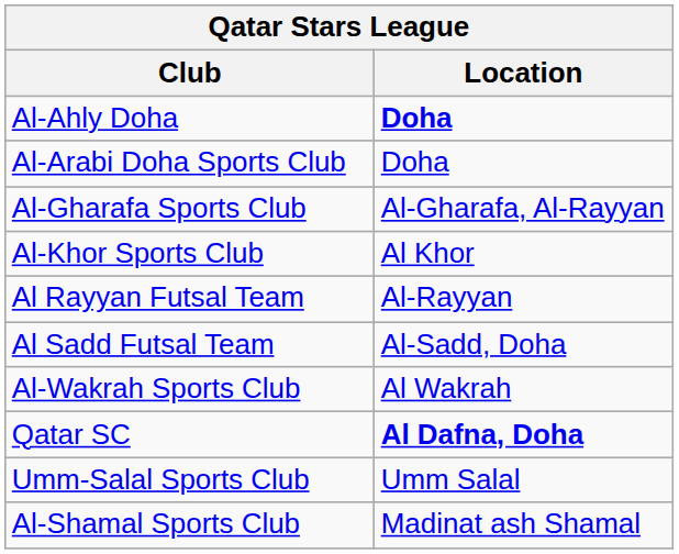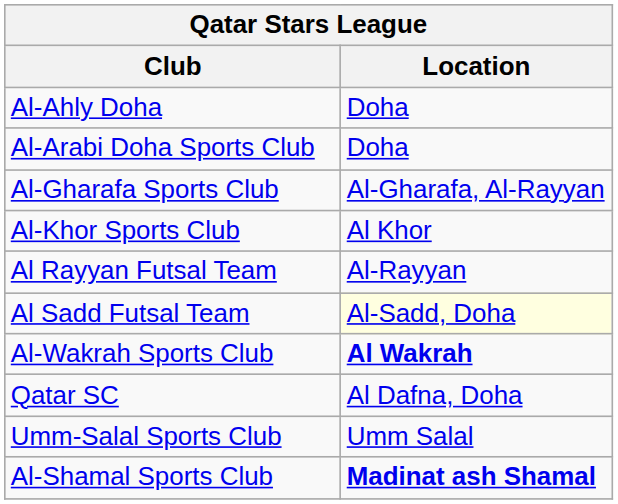Al-Ahly Doha | Location: bold -> normal
Al Sadd Futsal Team | Location: no background -> lightyellow background
Al-Wakrah Sports Club | Location: normal -> bold
Qatar SC | Location: bold -> normal
Al-Shamal Sports Club | Location: normal -> bold
